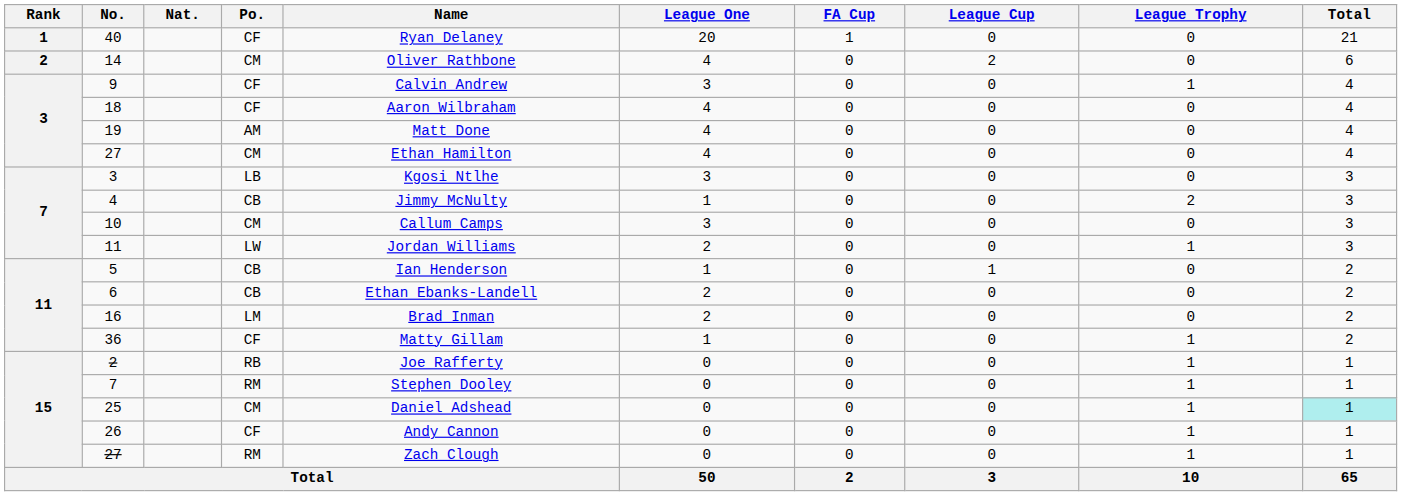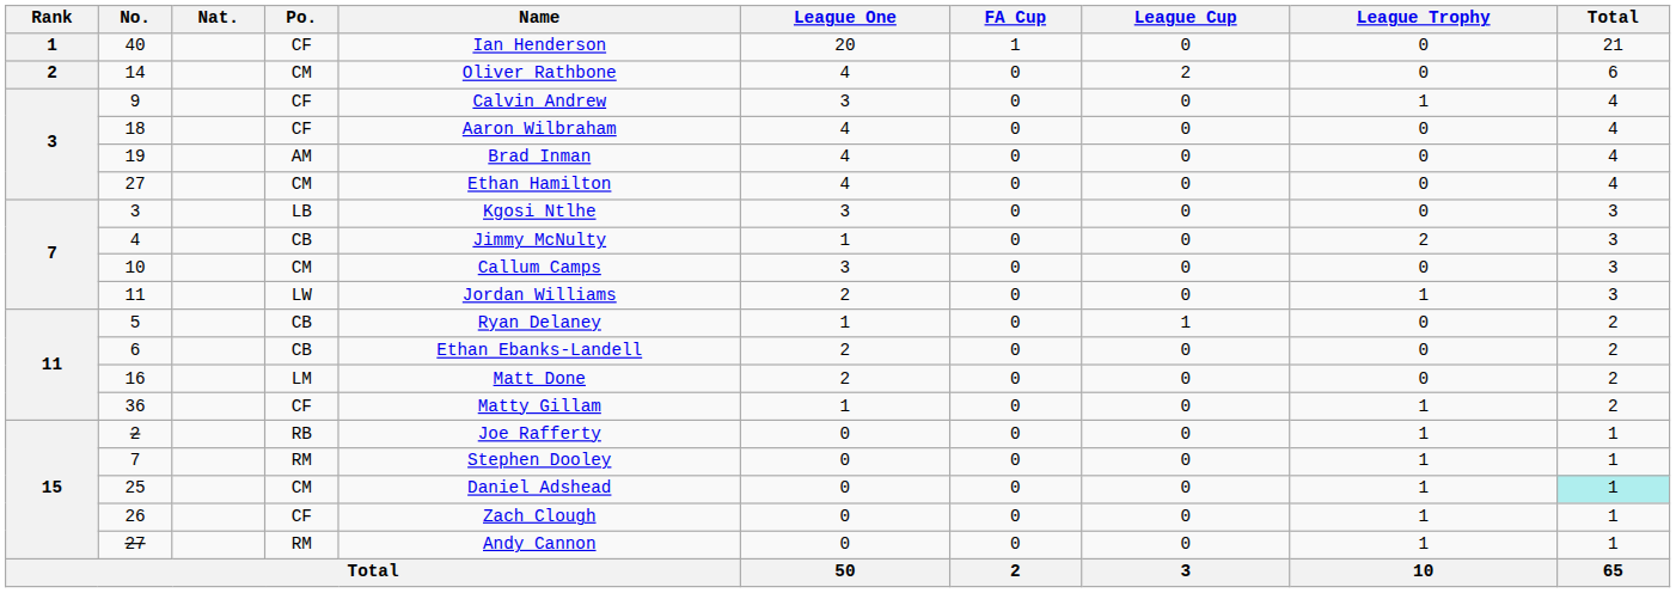40 | Name: Ryan Delaney -> Ian Henderson
19 | Name: Matt Done -> Brad Inman
5 | Name: Ian Henderson -> Ryan Delaney
16 | Name: Brad Inman -> Matt Done
26 | Name: Andy Cannon -> Zach Clough
27 / RM | Name: Zach Clough -> Andy Cannon
